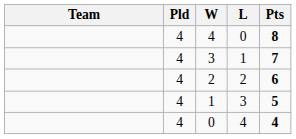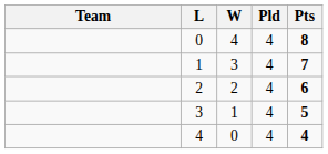columns swapped: Pld <-> L
